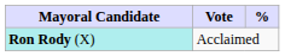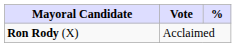Ron Rody (X) | Mayoral Candidate: paleturquoise background -> no background
